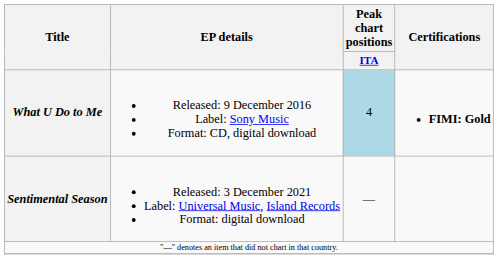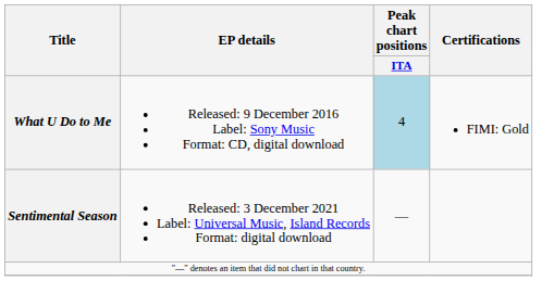What U Do to Me | Certifications: bold -> normal
